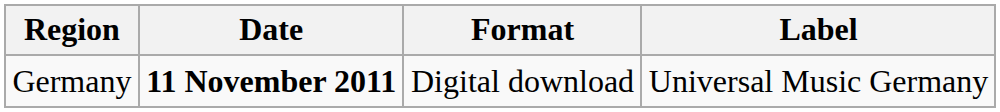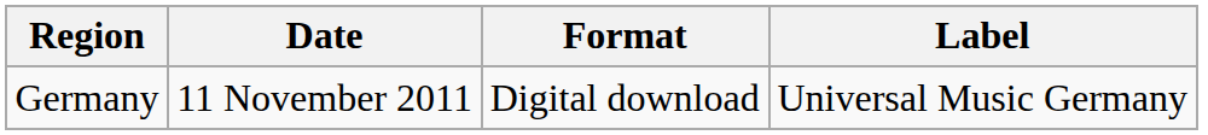Germany | Date: bold -> normal
